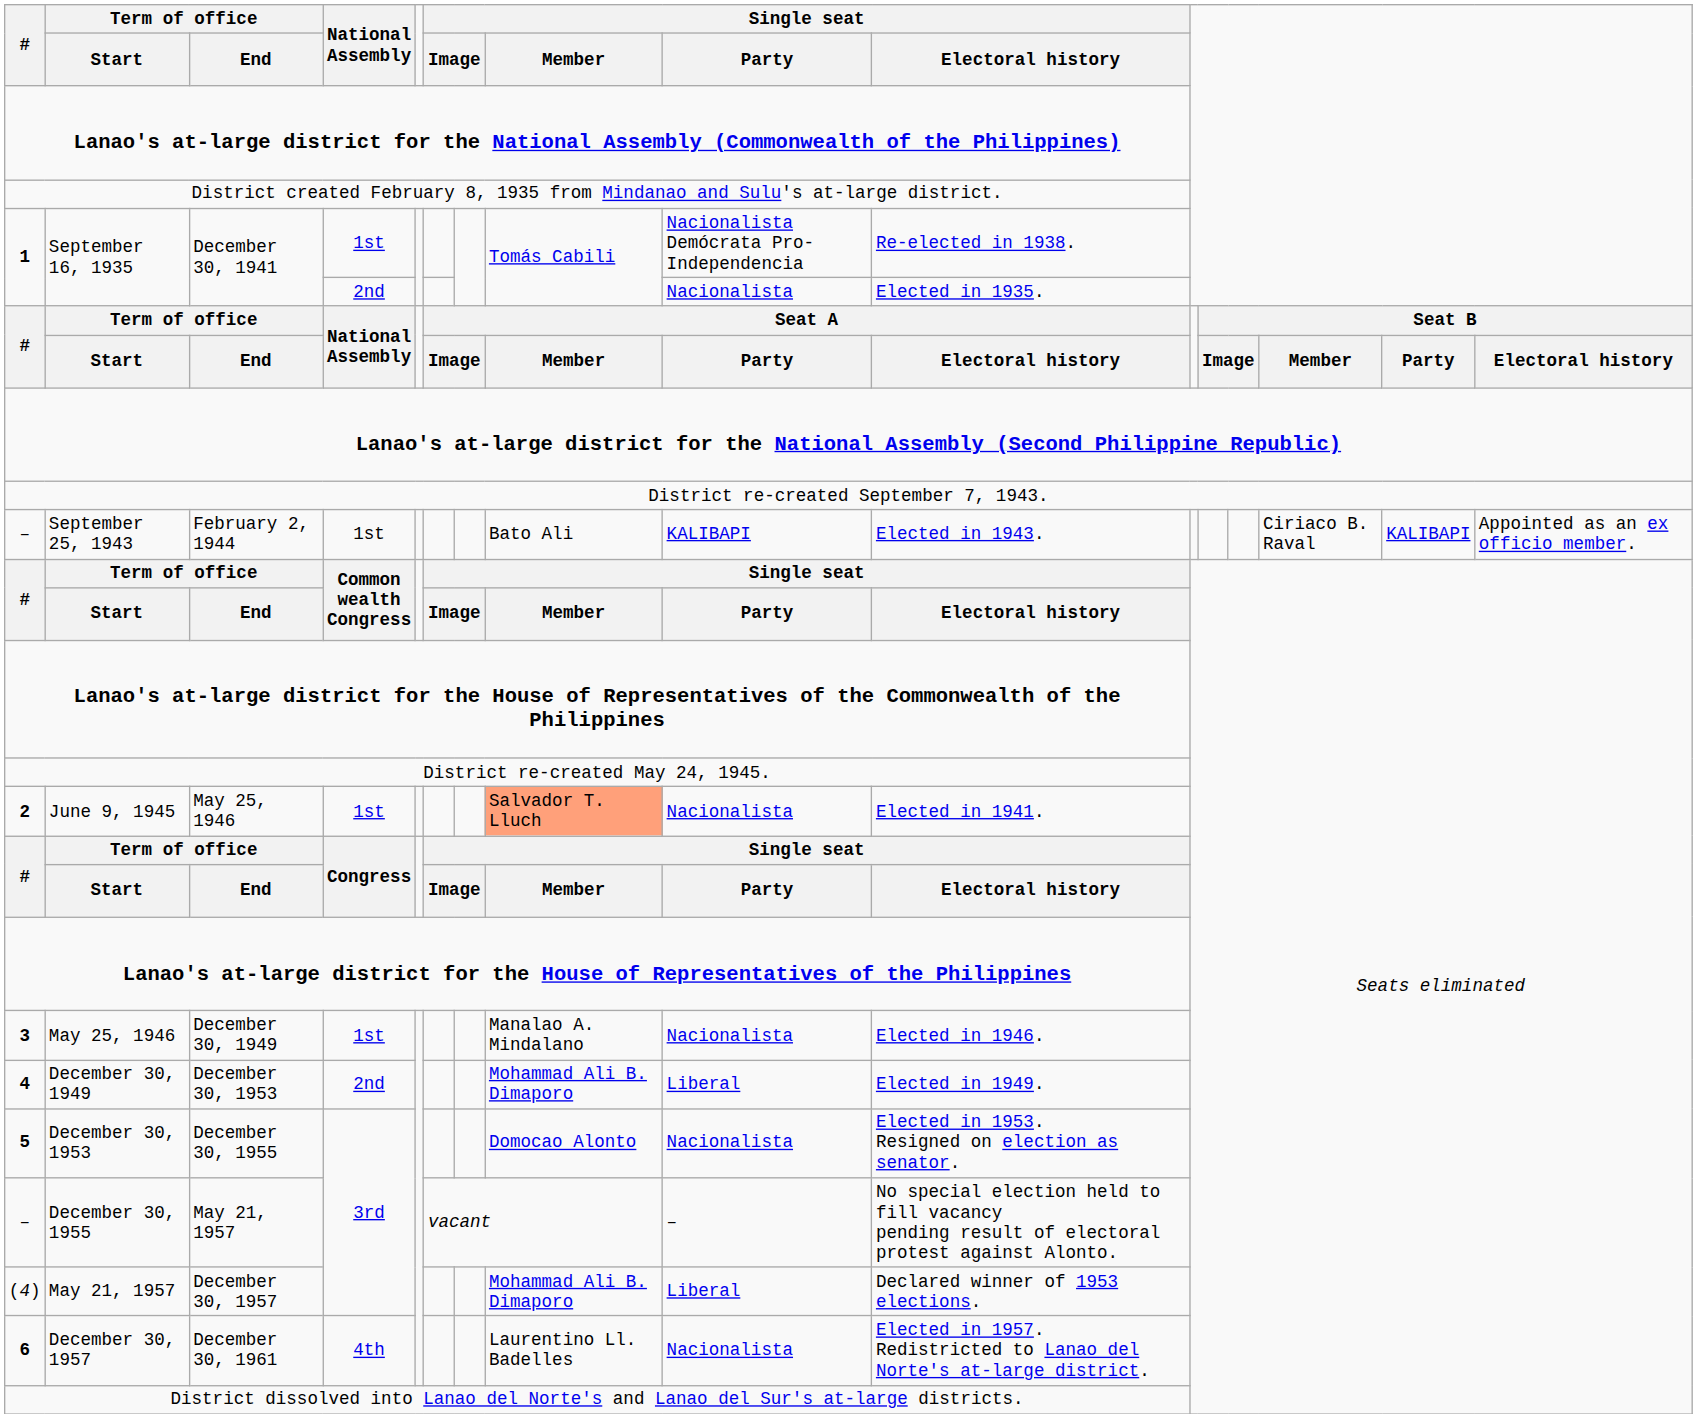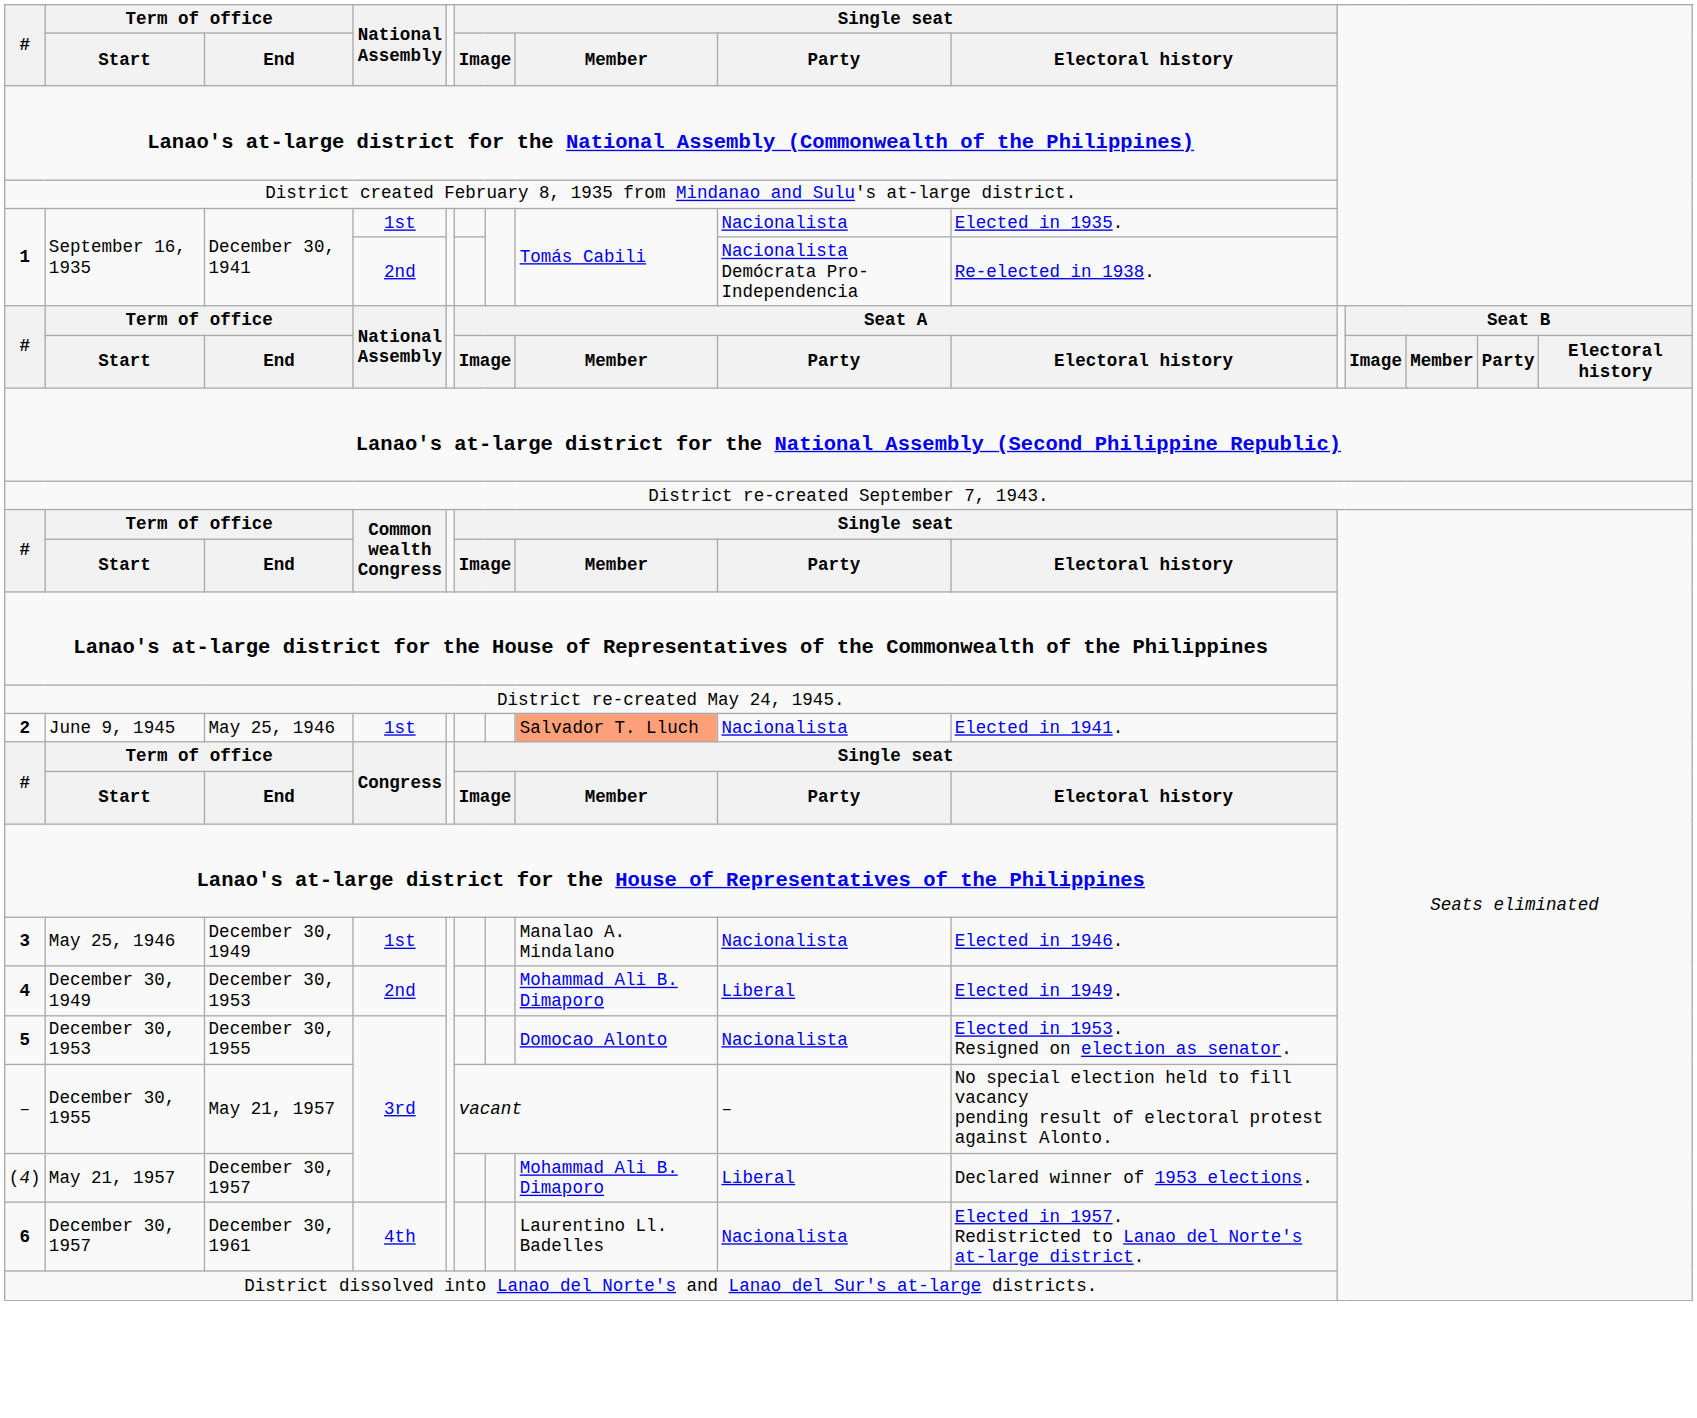September 16, 1935 / 1st | Single seat / Party: Nacionalista Demócrata Pro-Independencia -> Nacionalista
September 16, 1935 / 1st | Single seat / Electoral history: Re-elected in 1938. -> Elected in 1935.
September 16, 1935 / 2nd | Single seat / Party: Nacionalista -> Nacionalista Demócrata Pro-Independencia
September 16, 1935 / 2nd | Single seat / Electoral history: Elected in 1935. -> Re-elected in 1938.
- row: – | September 25, 1943 | February 2, 1944 | 1st | Bato Ali | KALIBAPI | Elected in 1943. | Ciriaco B. Raval | KALIBAPI | Appointed as an ex officio member.
